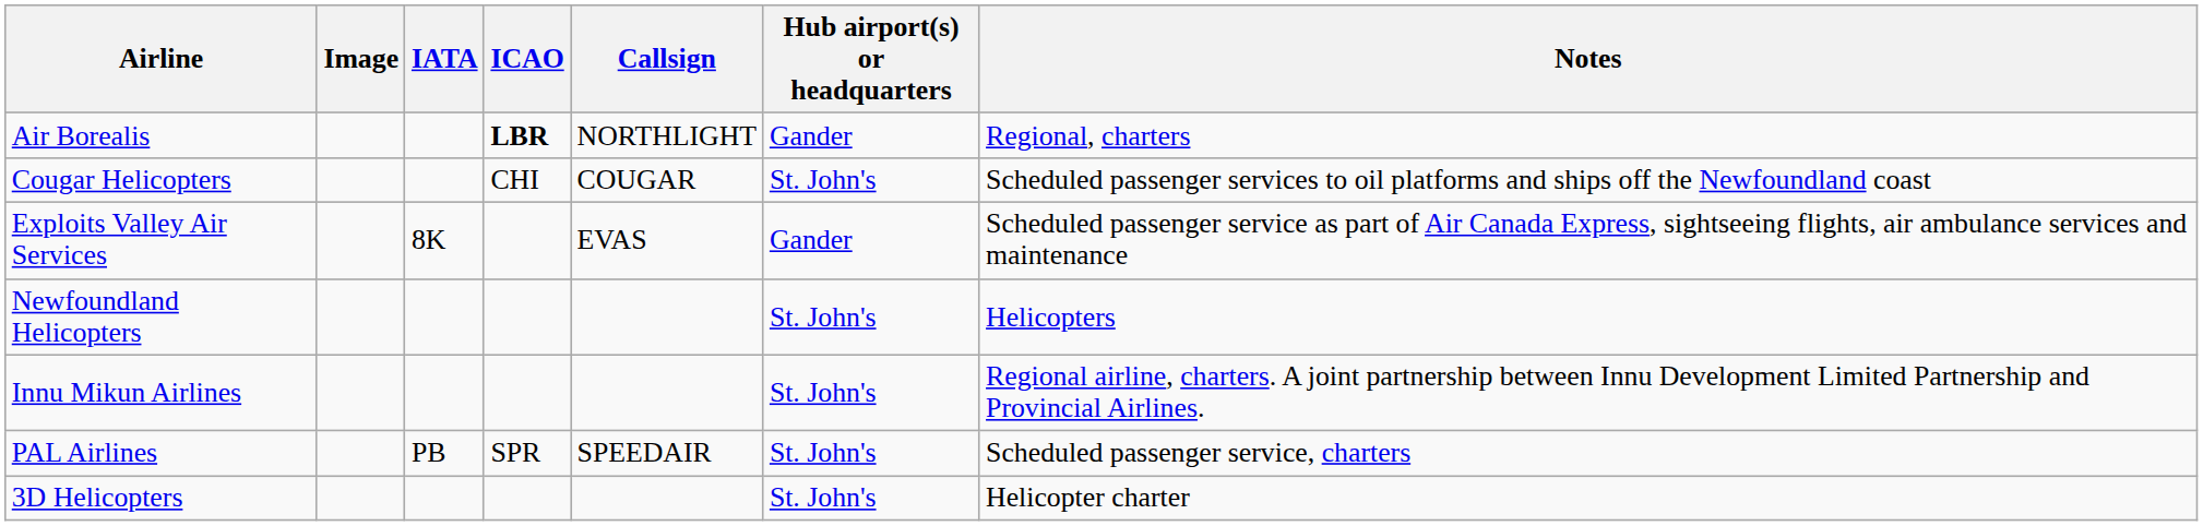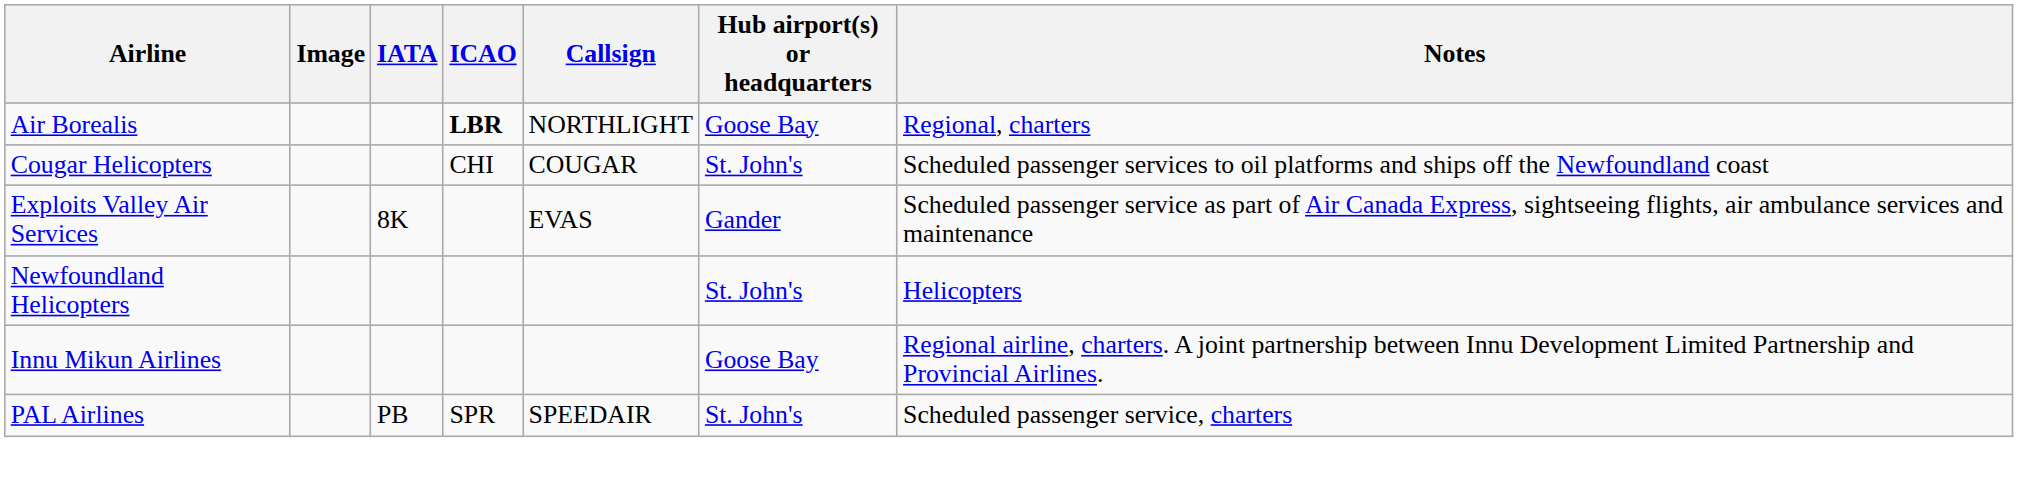Air Borealis | Hub airport(s) or headquarters: Gander -> Goose Bay
Innu Mikun Airlines | Hub airport(s) or headquarters: St. John's -> Goose Bay
- row: 3D Helicopters | St. John's | Helicopter charter
